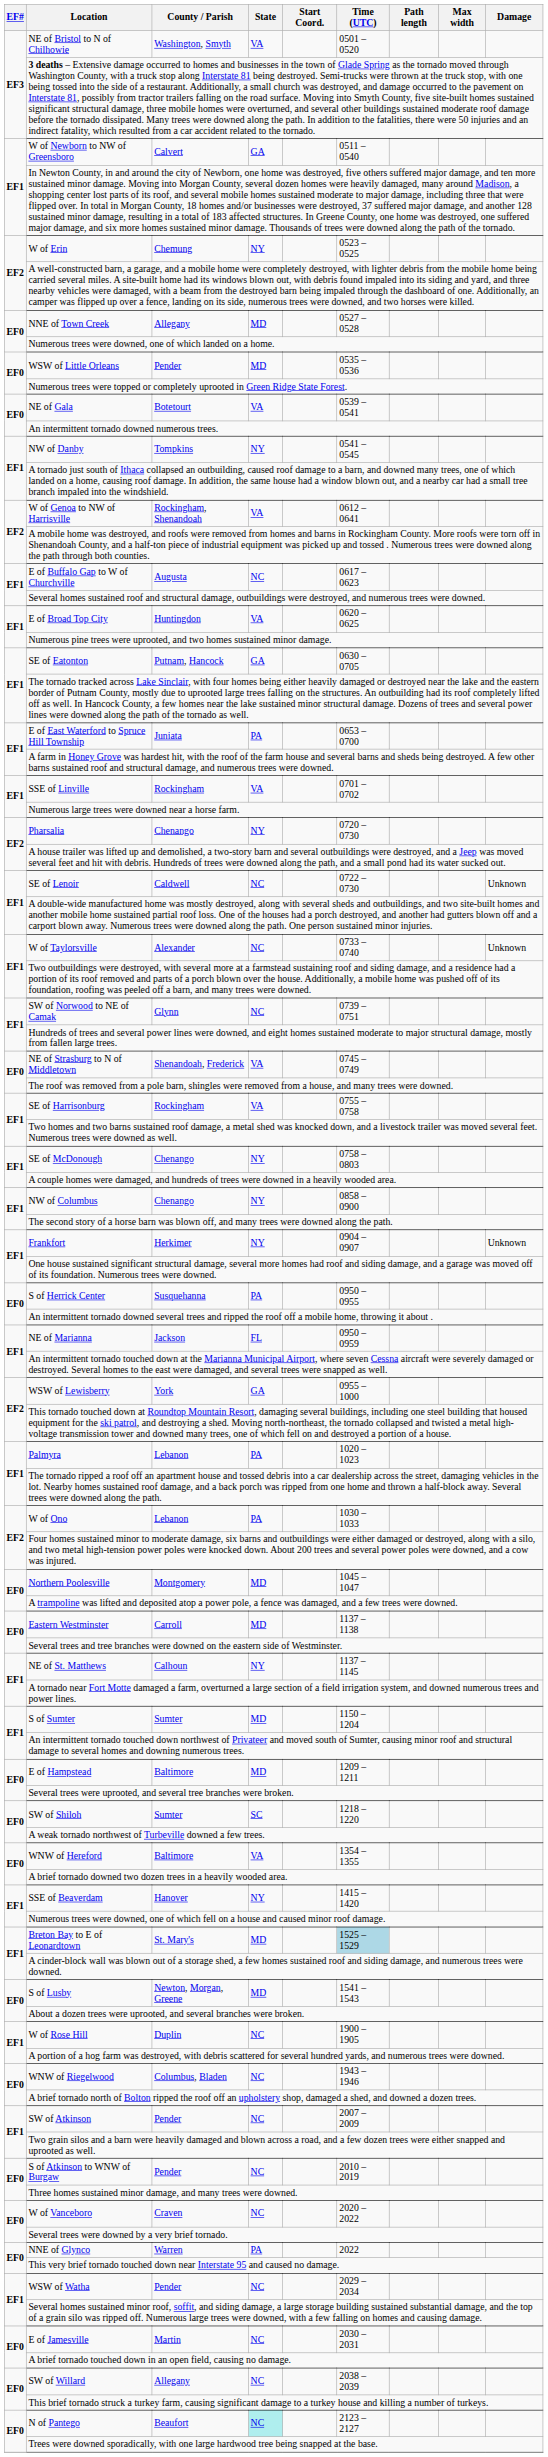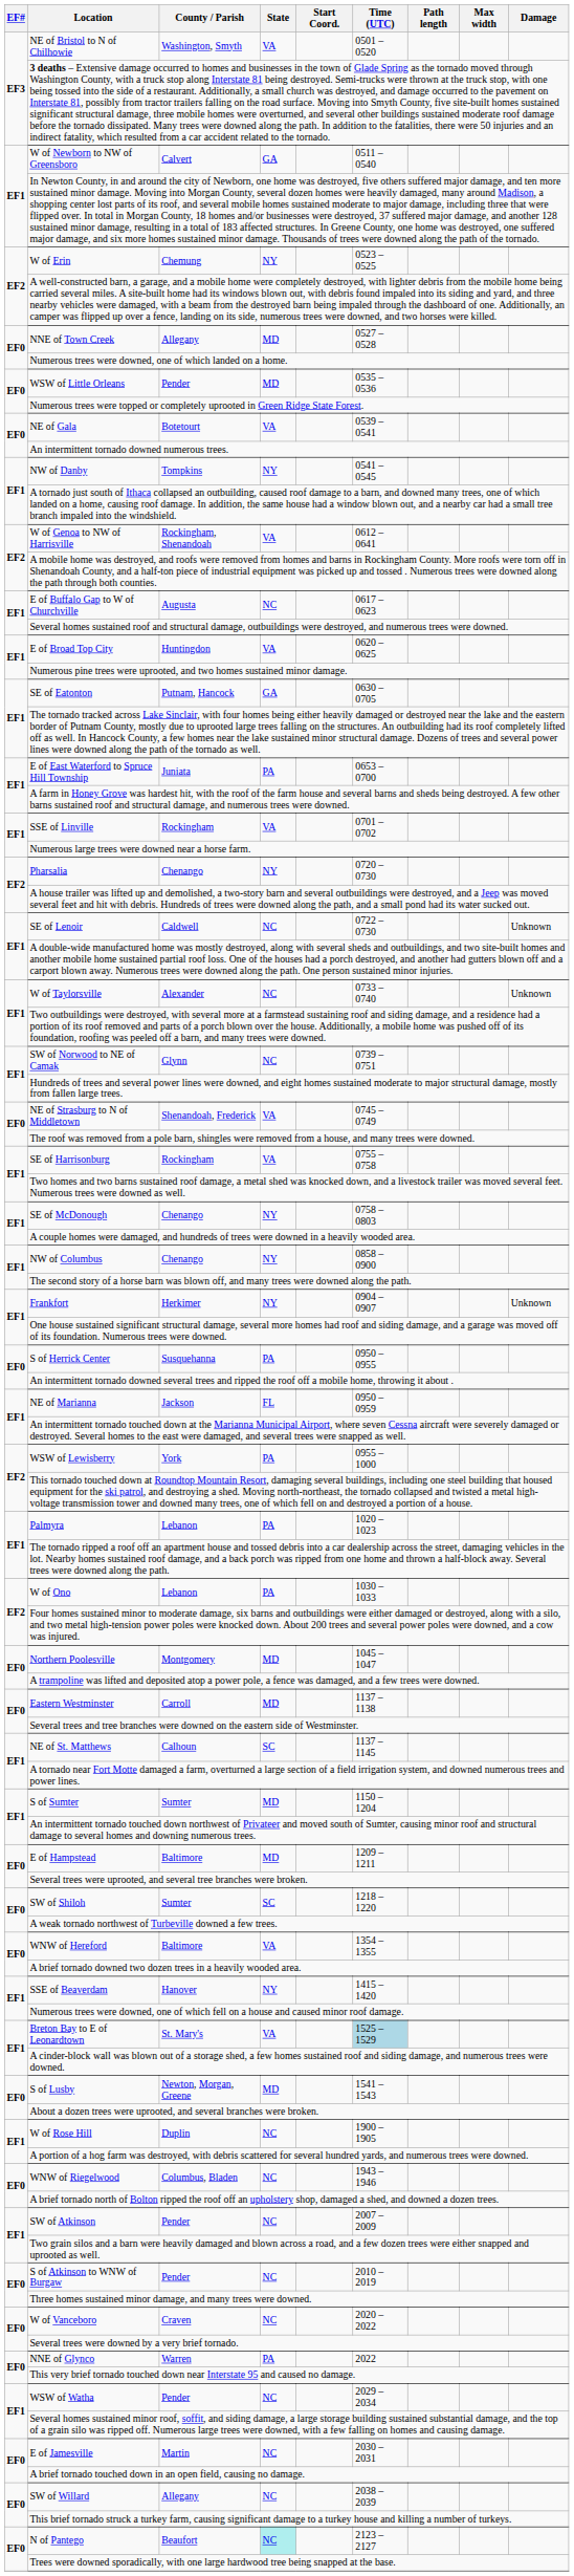WSW of Lewisberry | State: GA -> PA
NE of St. Matthews | State: NY -> SC
Breton Bay to E of Leonardtown | State: MD -> VA
